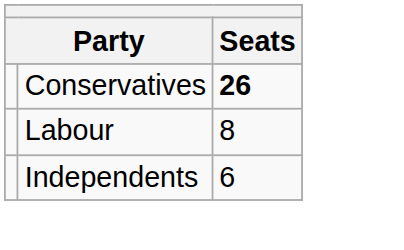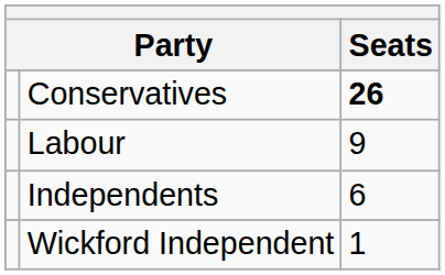Labour | Seats: 8 -> 9
+ row: Wickford Independent | 1
